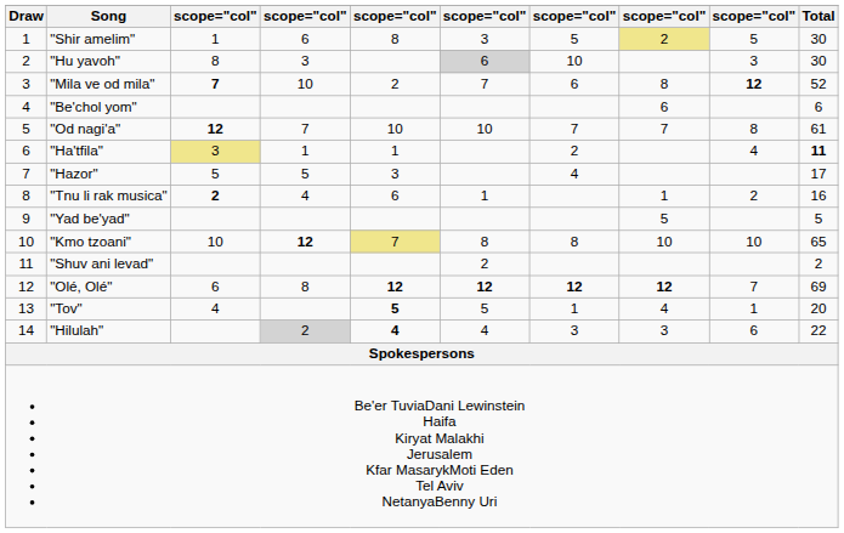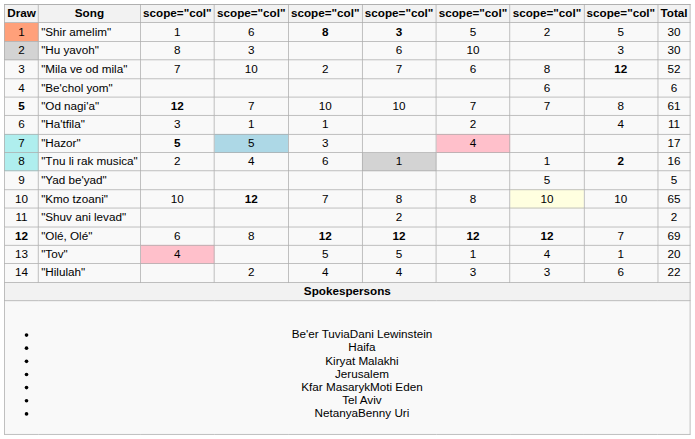"Shir amelim" | Draw: no background -> lightsalmon background
"Shir amelim" | column 5: normal -> bold
"Shir amelim" | column 6: normal -> bold
"Shir amelim" | column 8: khaki background -> no background
"Hu yavoh" | Draw: no background -> lightgrey background
"Hu yavoh" | column 6: lightgrey background -> no background
"Mila ve od mila" | column 3: bold -> normal
"Od nagi'a" | Draw: normal -> bold
"Ha'tfila" | column 3: khaki background -> no background
"Ha'tfila" | Total: bold -> normal
"Hazor" | Draw: no background -> paleturquoise background
"Hazor" | column 3: normal -> bold
"Hazor" | column 4: no background -> lightblue background
"Hazor" | column 7: no background -> pink background
"Tnu li rak musica" | Draw: no background -> paleturquoise background
"Tnu li rak musica" | column 3: bold -> normal
"Tnu li rak musica" | column 6: no background -> lightgrey background
"Tnu li rak musica" | column 9: normal -> bold
"Kmo tzoani" | column 5: khaki background -> no background
"Kmo tzoani" | column 8: no background -> lightyellow background
"Olé, Olé" | Draw: normal -> bold
"Tov" | column 3: no background -> pink background
"Tov" | column 5: bold -> normal
"Hilulah" | column 4: lightgrey background -> no background
"Hilulah" | column 5: bold -> normal
